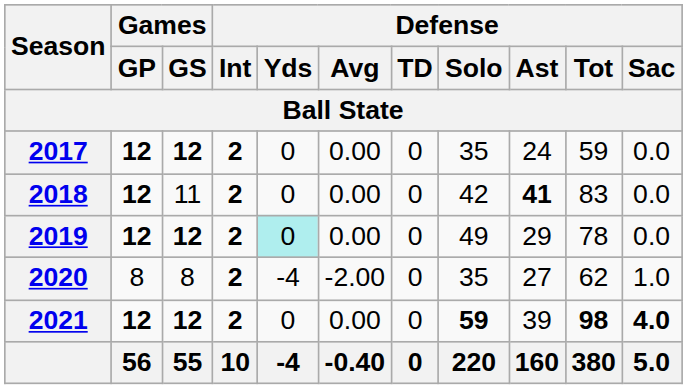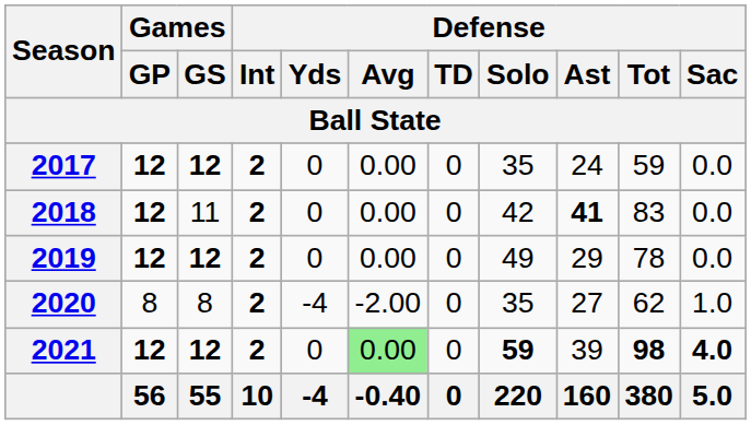2019 | Defense / Yds: paleturquoise background -> no background
2021 | Defense / Avg: no background -> lightgreen background
